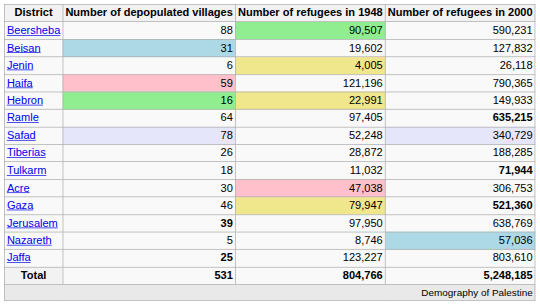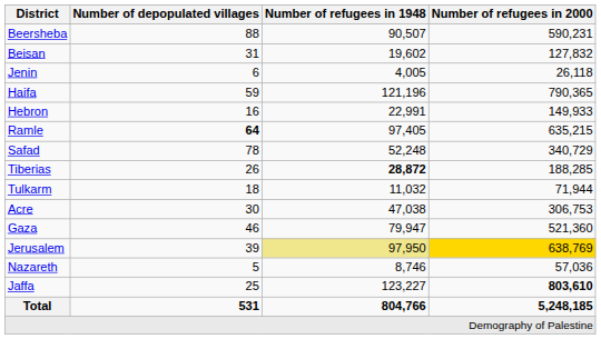Beersheba | Number of refugees in 1948: lightgreen background -> no background
Beisan | Number of depopulated villages: lightblue background -> no background
Jenin | Number of refugees in 1948: khaki background -> no background
Haifa | Number of depopulated villages: pink background -> no background
Hebron | Number of depopulated villages: lightgreen background -> no background
Hebron | Number of refugees in 1948: khaki background -> no background
Ramle | Number of depopulated villages: normal -> bold
Ramle | Number of refugees in 2000: bold -> normal
Safad | Number of depopulated villages: lavender background -> no background
Safad | Number of refugees in 2000: lavender background -> no background
Tiberias | Number of refugees in 1948: normal -> bold
Tulkarm | Number of refugees in 2000: bold -> normal
Acre | Number of refugees in 1948: pink background -> no background
Gaza | Number of refugees in 1948: khaki background -> no background
Gaza | Number of refugees in 2000: bold -> normal
Jerusalem | Number of depopulated villages: bold -> normal
Jerusalem | Number of refugees in 1948: no background -> khaki background
Jerusalem | Number of refugees in 2000: no background -> gold background
Nazareth | Number of refugees in 2000: lightblue background -> no background
Jaffa | Number of depopulated villages: bold -> normal
Jaffa | Number of refugees in 2000: normal -> bold
